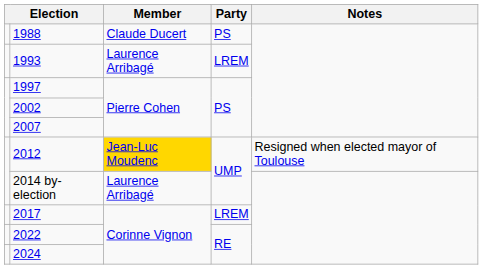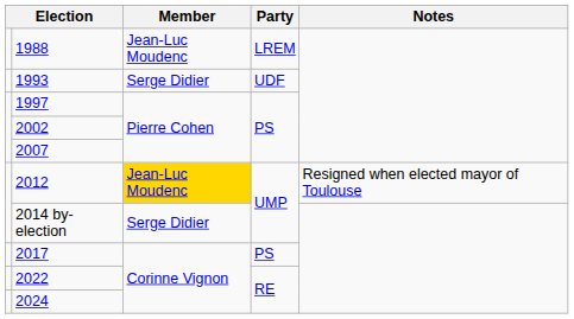1988 | Member: Claude Ducert -> Jean-Luc Moudenc
1988 | Party: PS -> LREM
1993 | Member: Laurence Arribagé -> Serge Didier
1993 | Party: LREM -> UDF
2014 by-election | Member: Laurence Arribagé -> Serge Didier
2017 | Party: LREM -> PS
